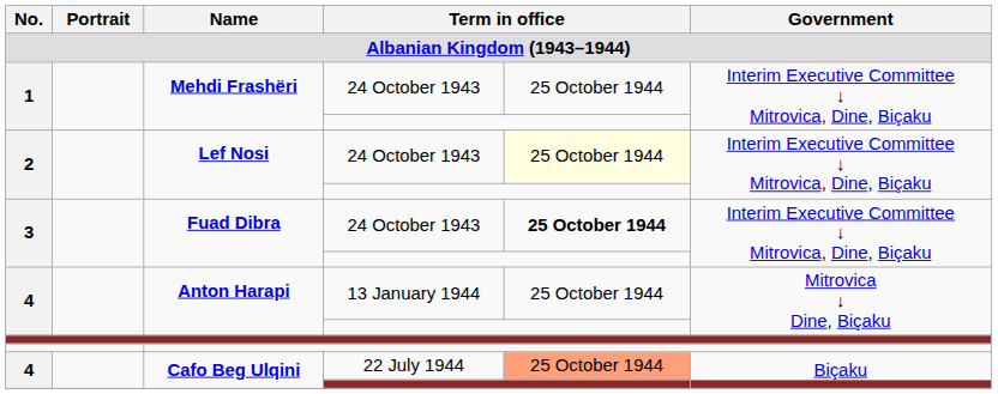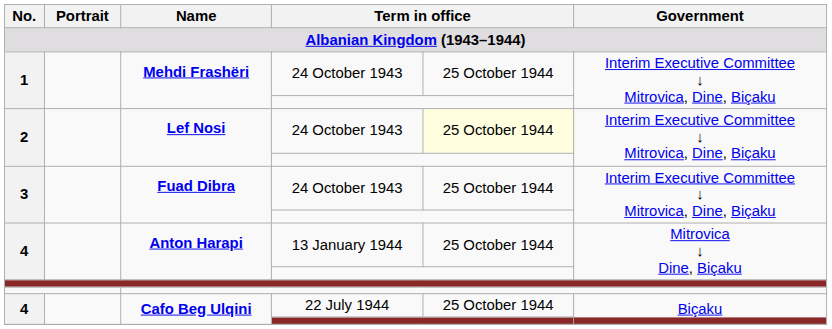Fuad Dibra / 24 October 1943 | column 5: bold -> normal
Cafo Beg Ulqini / 22 July 1944 | column 5: lightsalmon background -> no background
